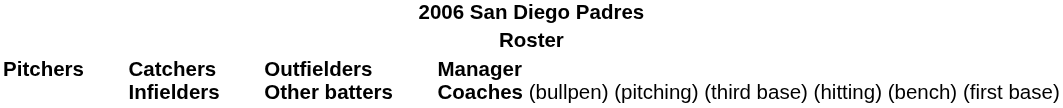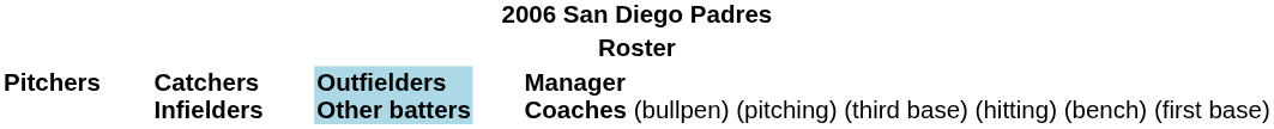Pitchers | column 3: no background -> lightblue background
